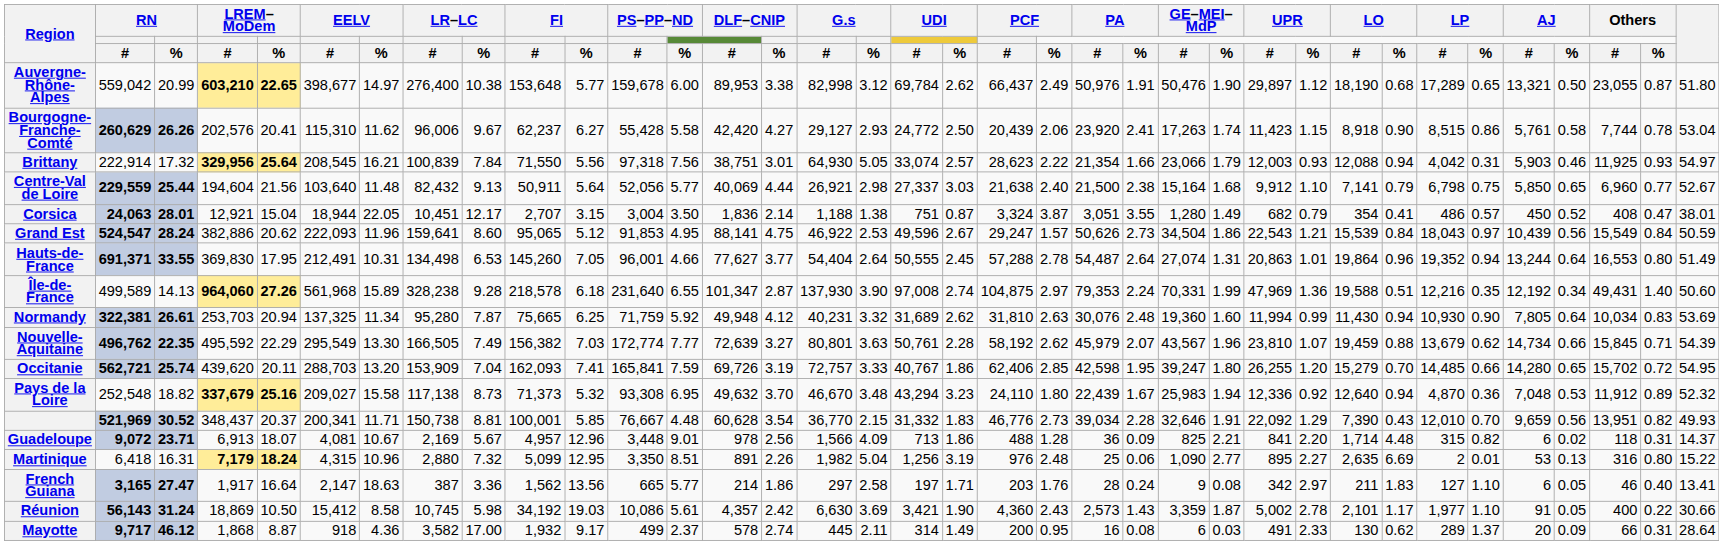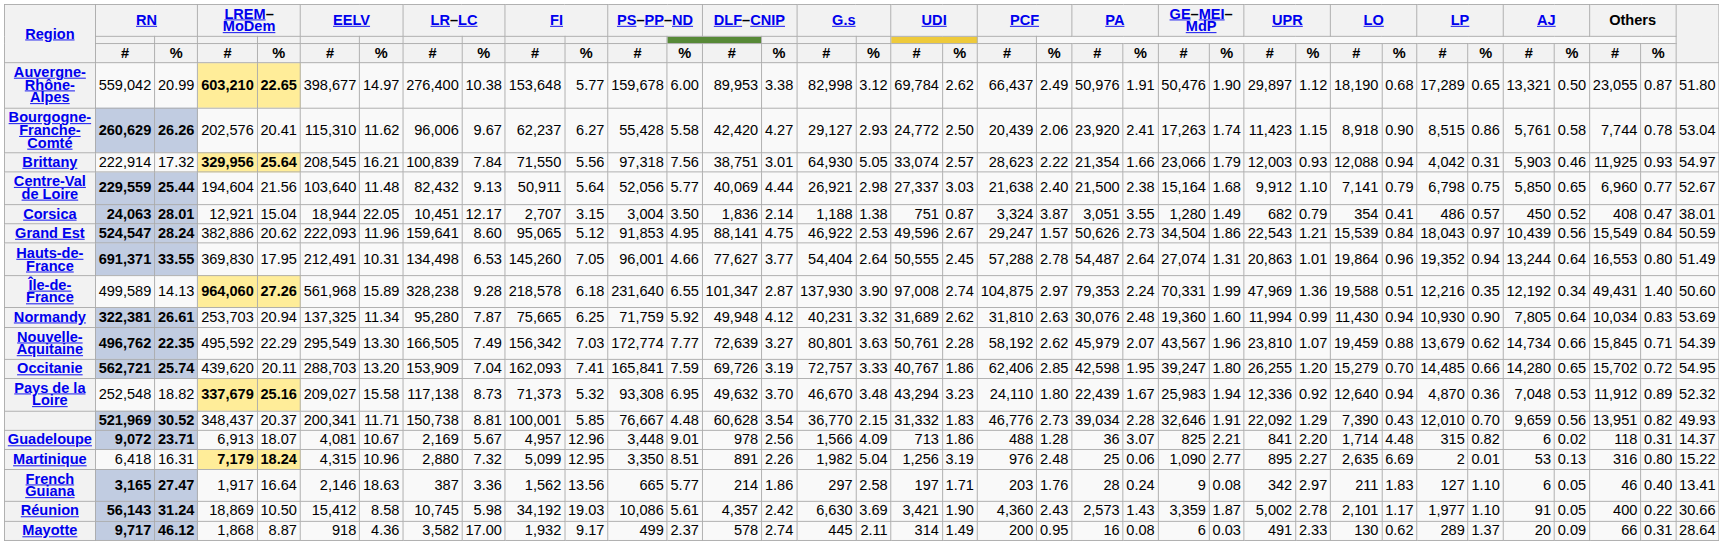Nouvelle-Aquitaine | FI / #: 156,382 -> 156,342
Guadeloupe | PA / %: 0.09 -> 3.07
French Guiana | EELV / #: 2,147 -> 2,146
